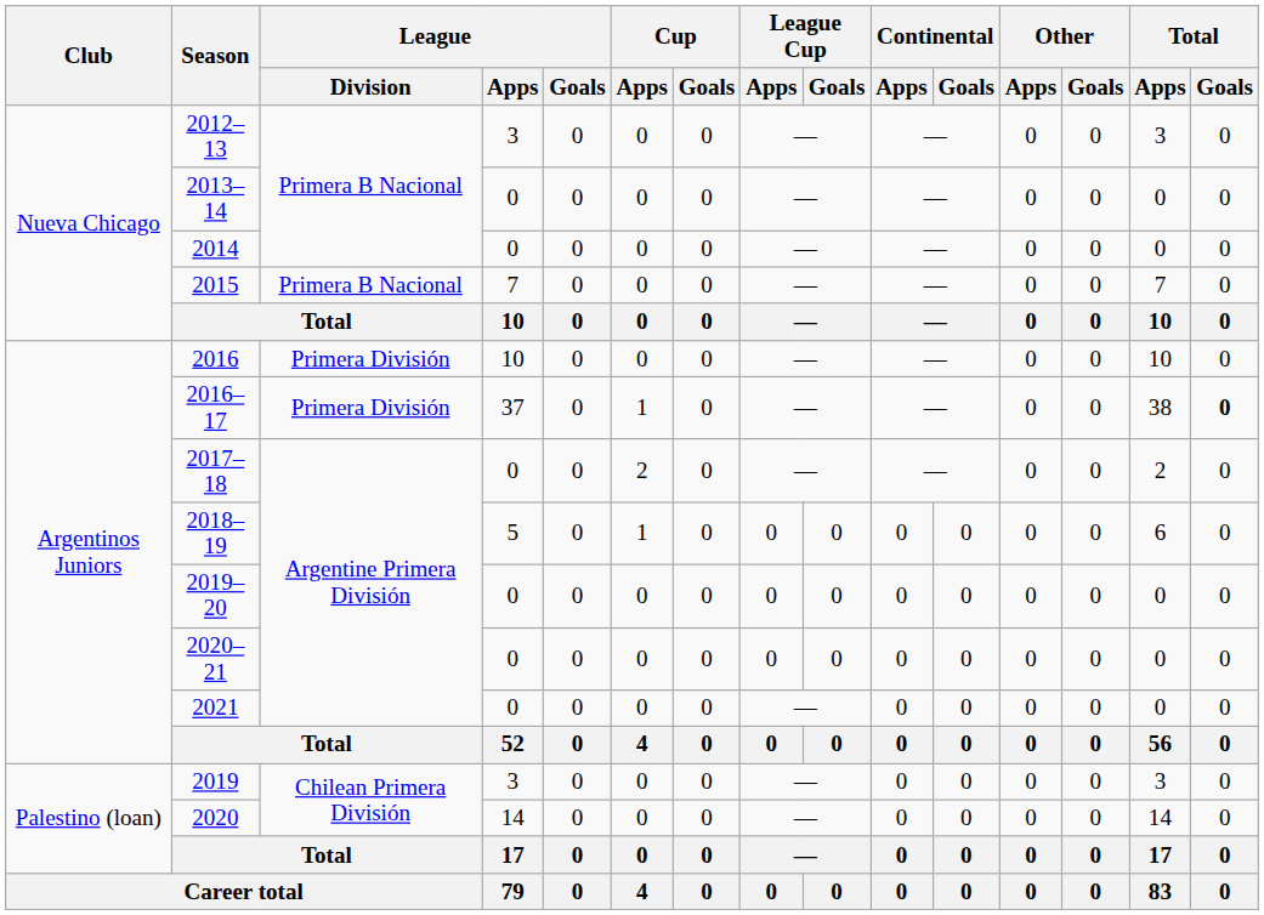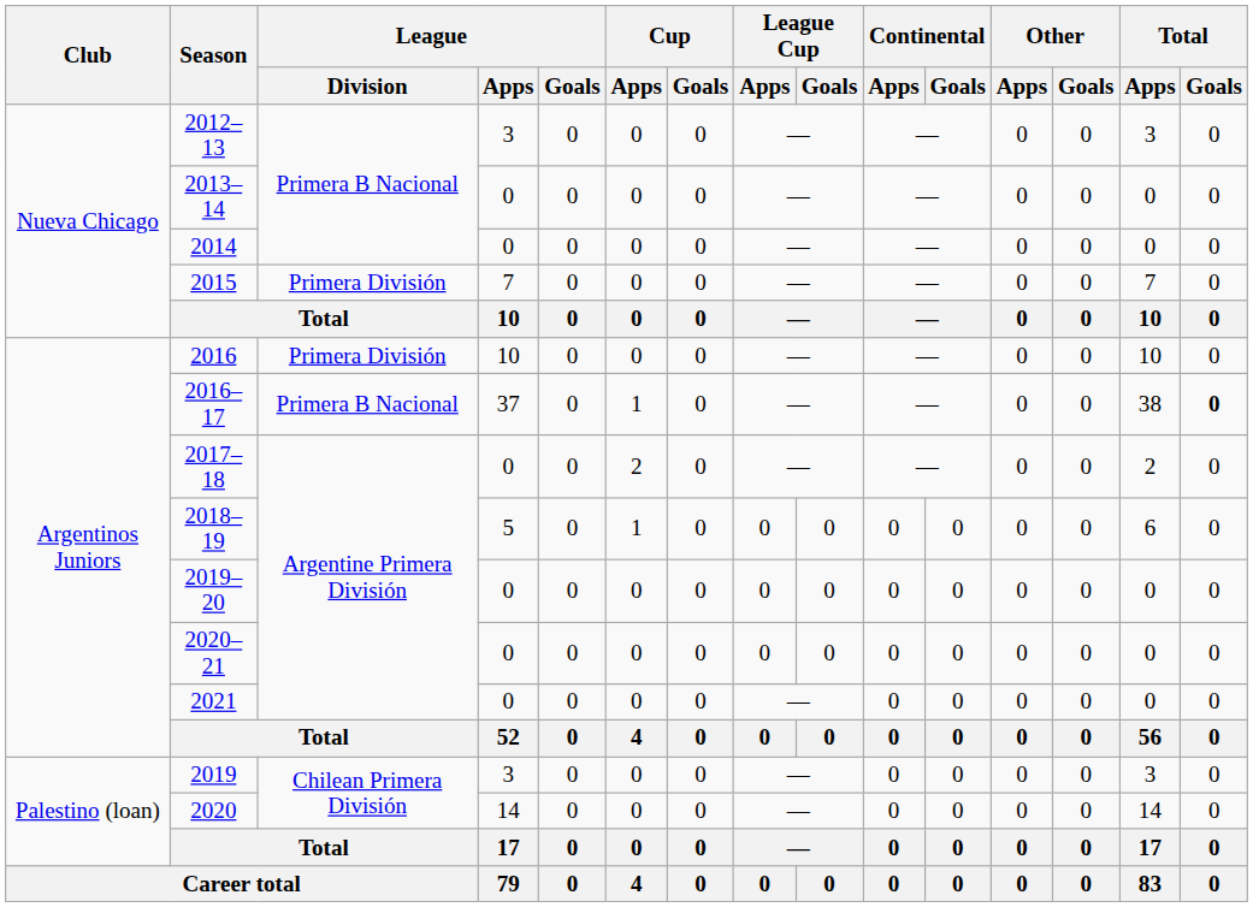2015 | League / Division: Primera B Nacional -> Primera División
2016–17 | League / Division: Primera División -> Primera B Nacional
